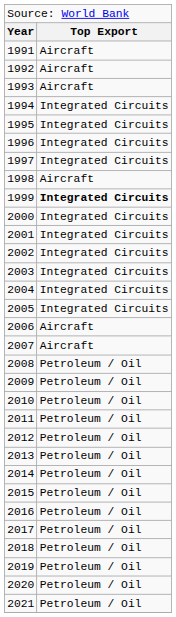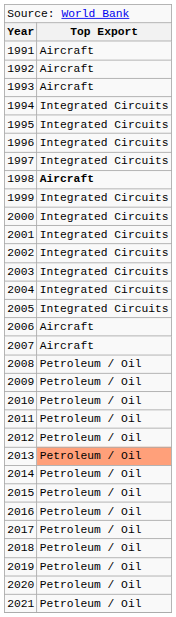1998 | column 2: normal -> bold
1999 | column 2: bold -> normal
2013 | column 2: no background -> lightsalmon background
